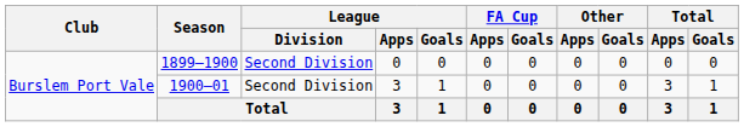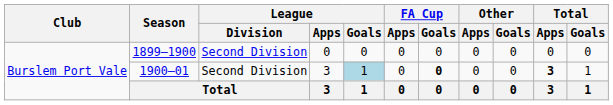1900–01 | League / Goals: no background -> lightblue background
1900–01 | FA Cup / Goals: normal -> bold
1900–01 | Total / Apps: normal -> bold
